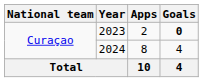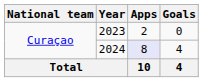2023 | Goals: bold -> normal
2024 | Apps: no background -> lavender background
